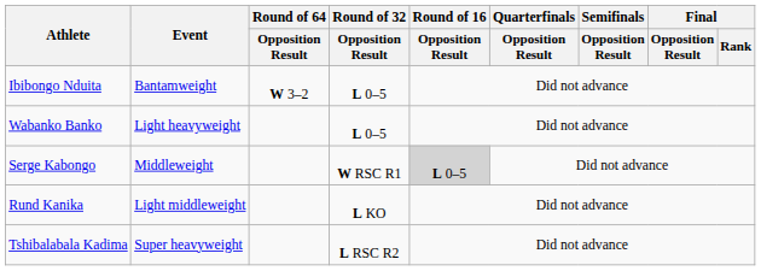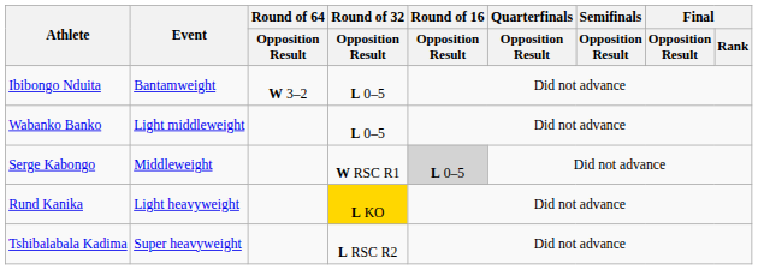Wabanko Banko | Event: Light heavyweight -> Light middleweight
Rund Kanika | Event: Light middleweight -> Light heavyweight
Rund Kanika | Round of 32 / Opposition Result: no background -> gold background
